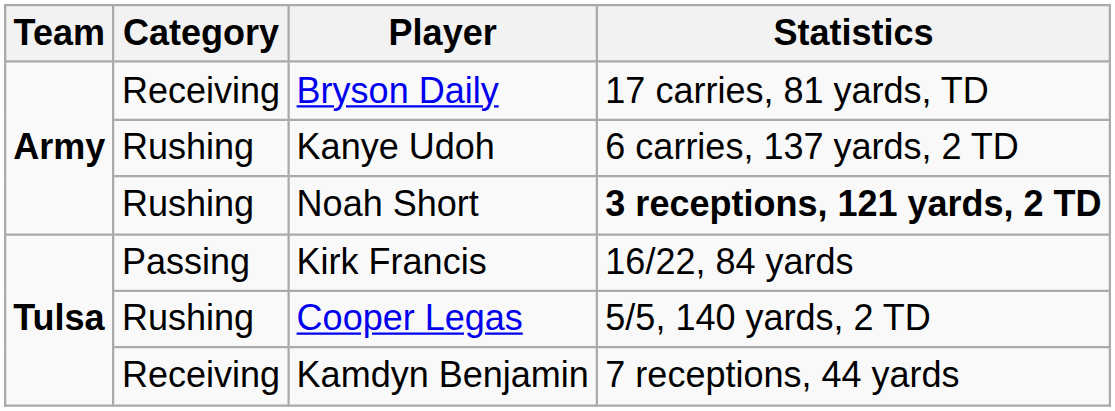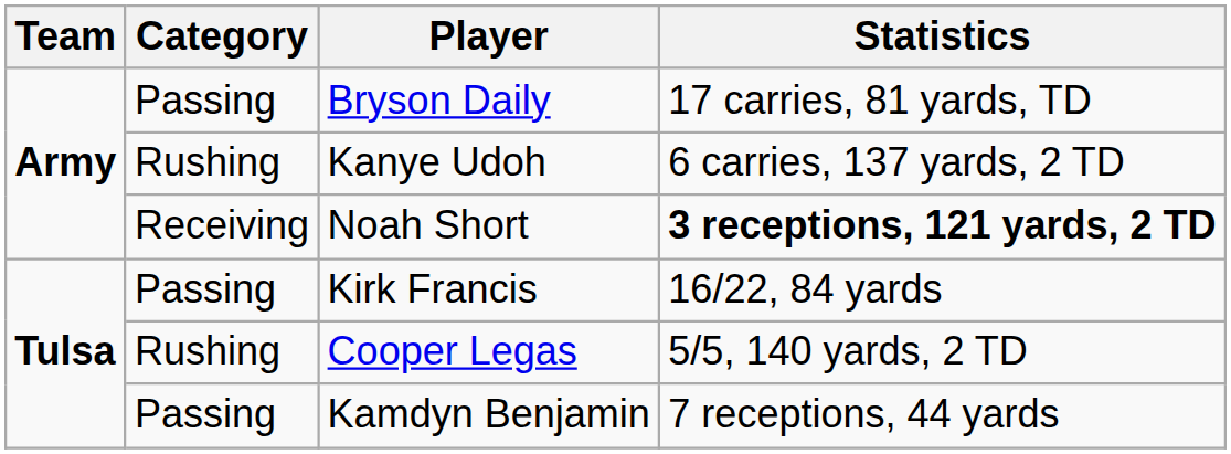Bryson Daily | Category: Receiving -> Passing
Noah Short | Category: Rushing -> Receiving
Kamdyn Benjamin | Category: Receiving -> Passing
